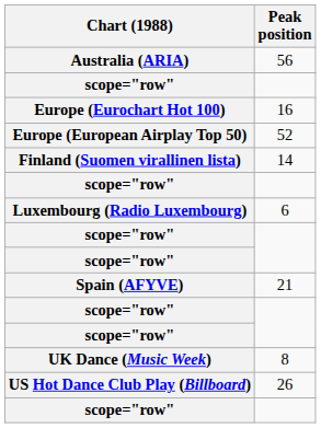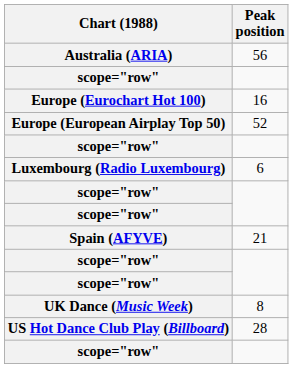- row: Finland (Suomen virallinen lista) | 14
US Hot Dance Club Play (Billboard) | Peak position: 26 -> 28
